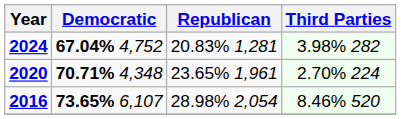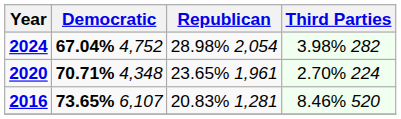2024 | Republican: 20.83% 1,281 -> 28.98% 2,054
2016 | Republican: 28.98% 2,054 -> 20.83% 1,281
